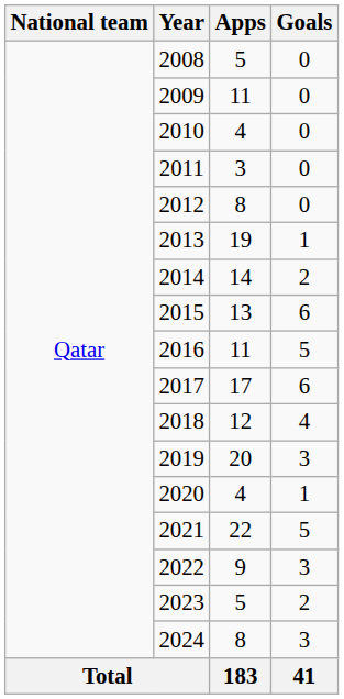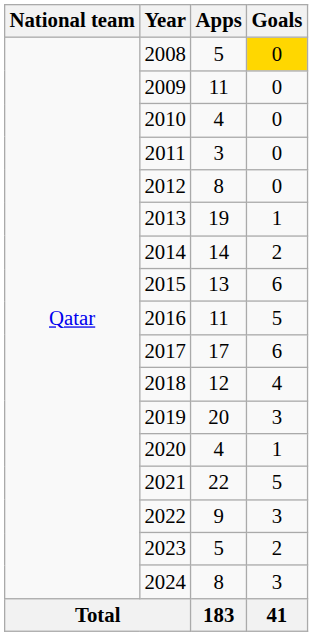2008 | Goals: no background -> gold background
